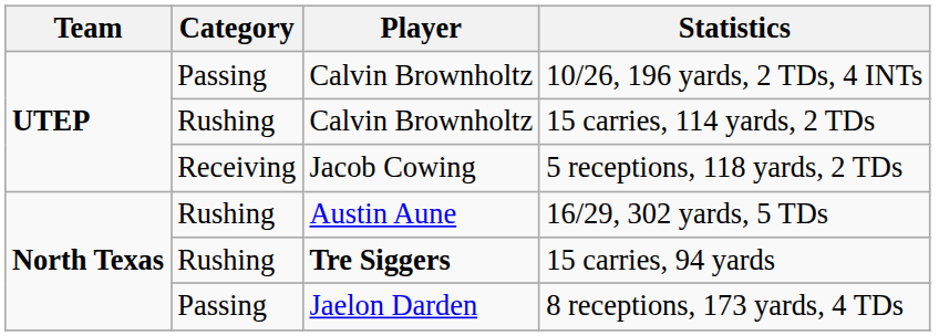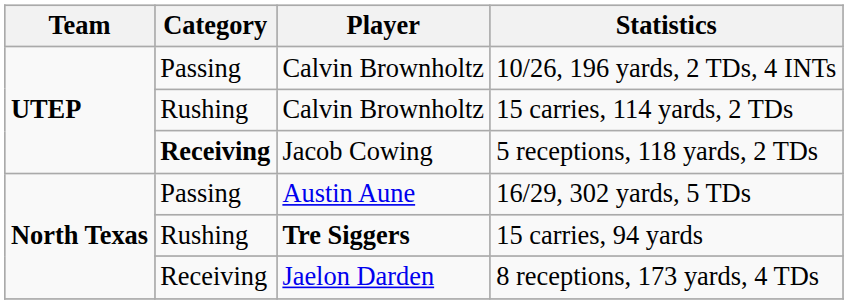5 receptions, 118 yards, 2 TDs | Category: normal -> bold
16/29, 302 yards, 5 TDs | Category: Rushing -> Passing
8 receptions, 173 yards, 4 TDs | Category: Passing -> Receiving
